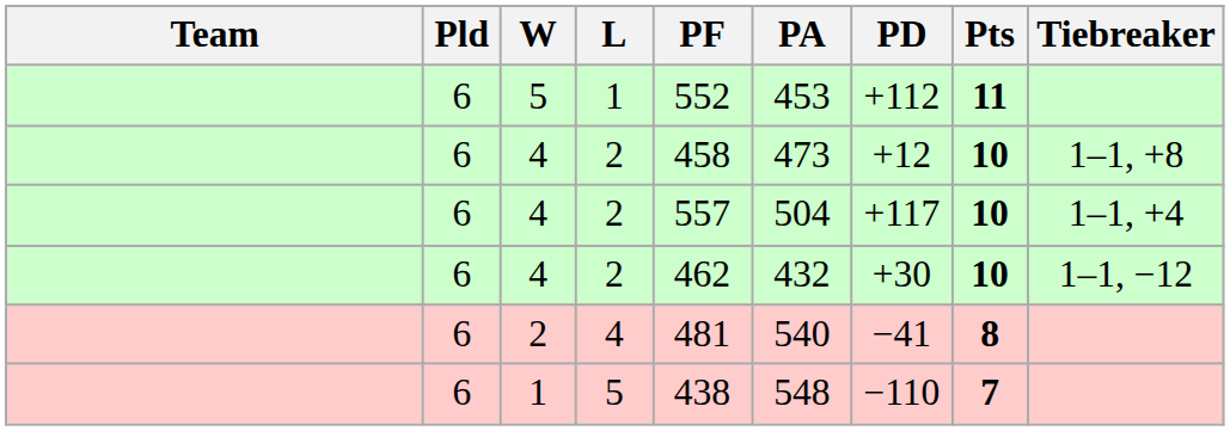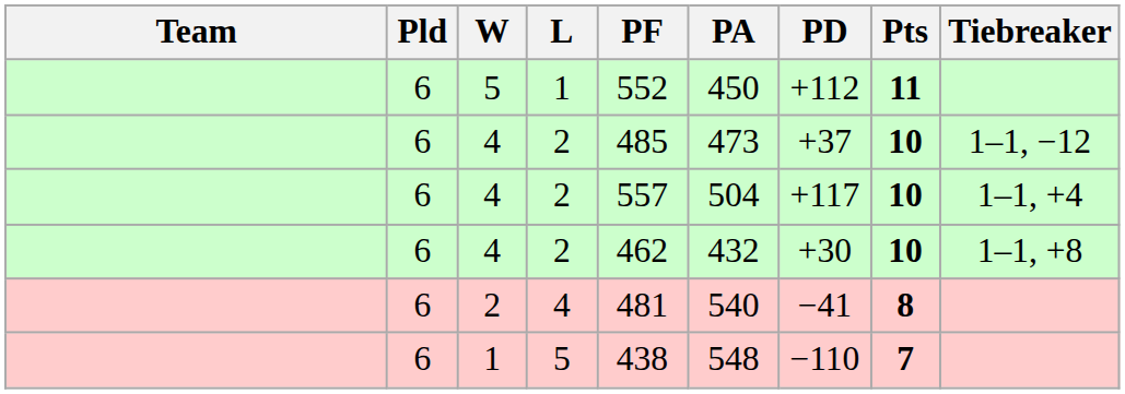row 2 | PA: 453 -> 450
row 3 | PF: 458 -> 485
row 3 | PD: +12 -> +37
row 3 | Tiebreaker: 1–1, +8 -> 1–1, −12
row 5 | Tiebreaker: 1–1, −12 -> 1–1, +8
